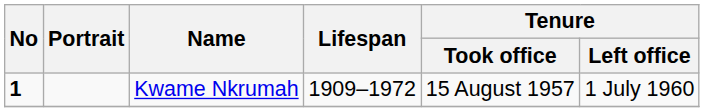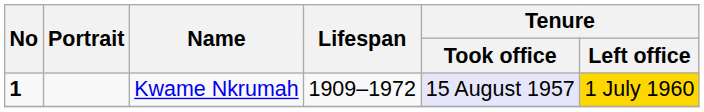Kwame Nkrumah | Tenure / Took office: no background -> lavender background
Kwame Nkrumah | Tenure / Left office: no background -> gold background
